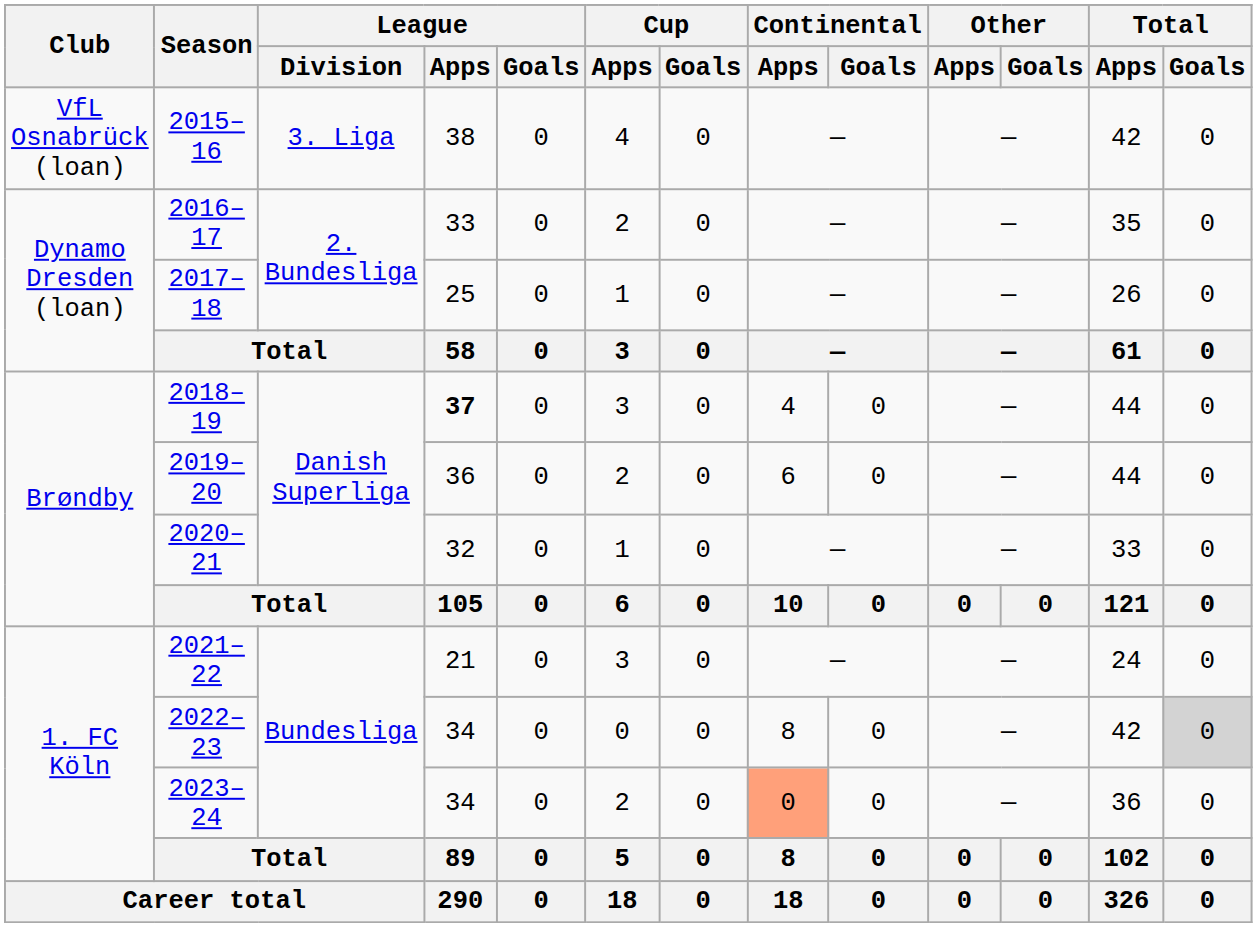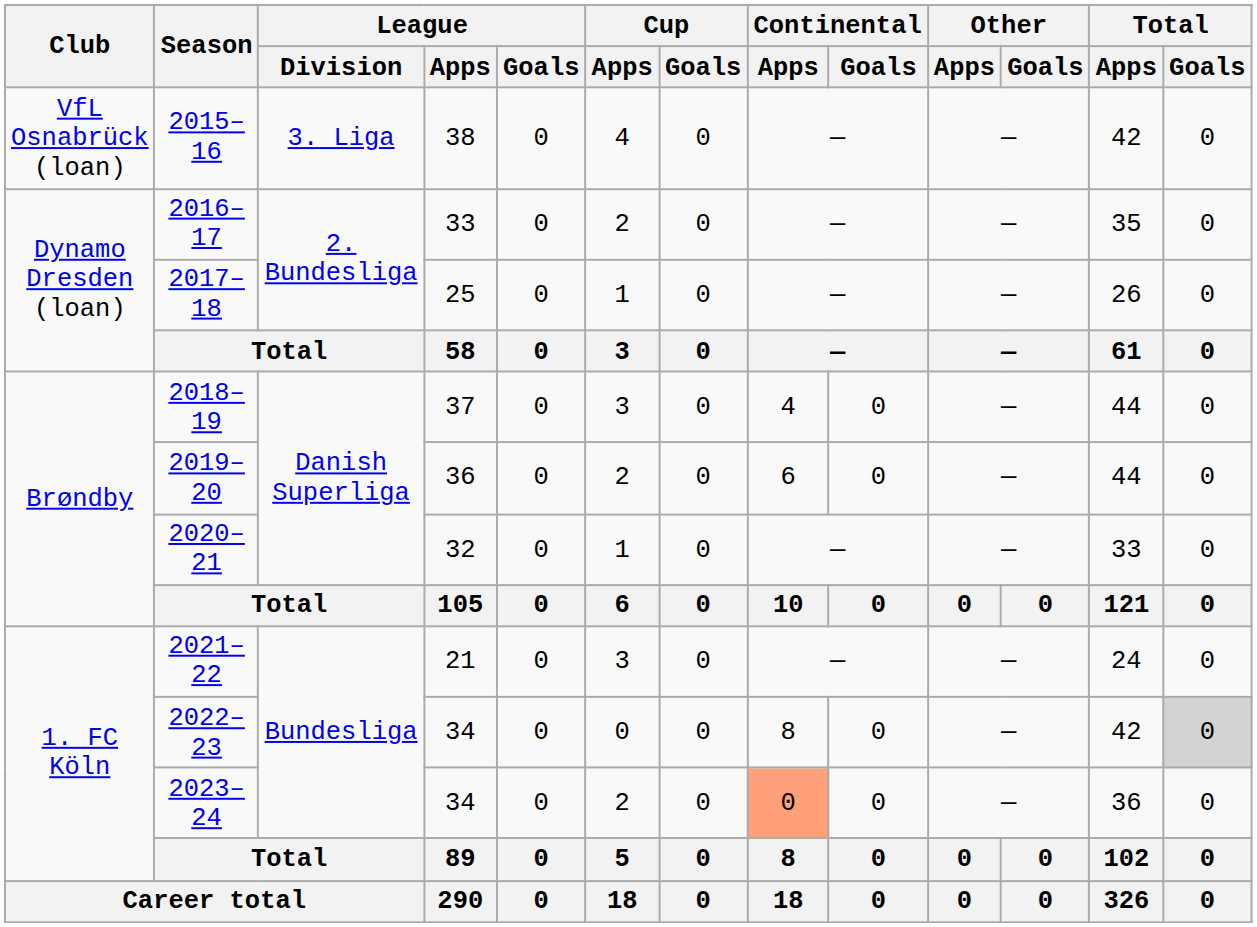2018–19 | League / Apps: bold -> normal
